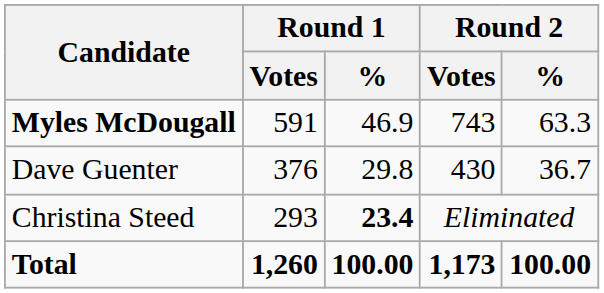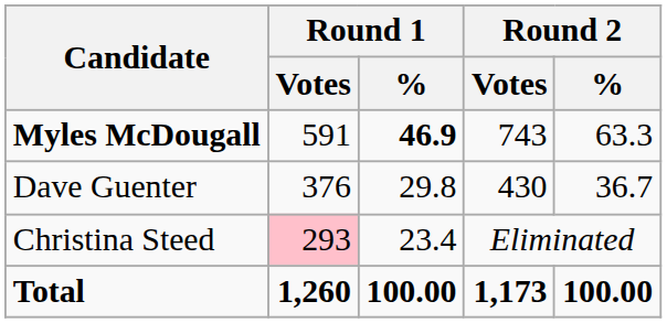Myles McDougall | Round 1 / %: normal -> bold
Christina Steed | Round 1 / Votes: no background -> pink background
Christina Steed | Round 1 / %: bold -> normal
